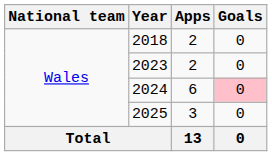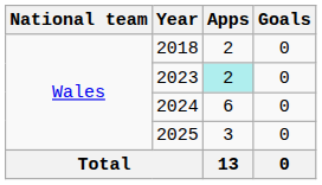2023 | Apps: no background -> paleturquoise background
2024 | Goals: pink background -> no background
